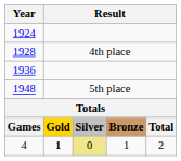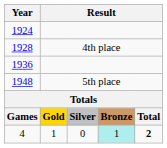4 | column 2: bold -> normal
4 | column 3: khaki background -> no background
4 | column 4: no background -> paleturquoise background
4 | column 5: normal -> bold
